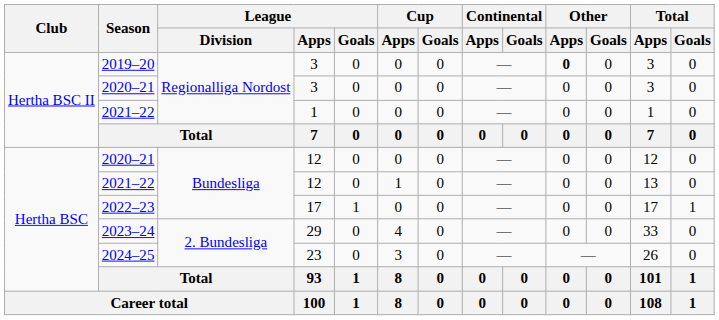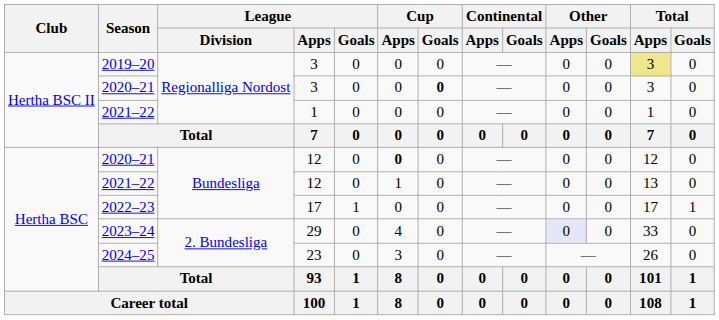2019–20 | Other / Apps: bold -> normal
2019–20 | Total / Apps: no background -> khaki background
2020–21 / 3 | Cup / Goals: normal -> bold
2020–21 / 12 | Cup / Apps: normal -> bold
2023–24 | Other / Apps: no background -> lavender background
